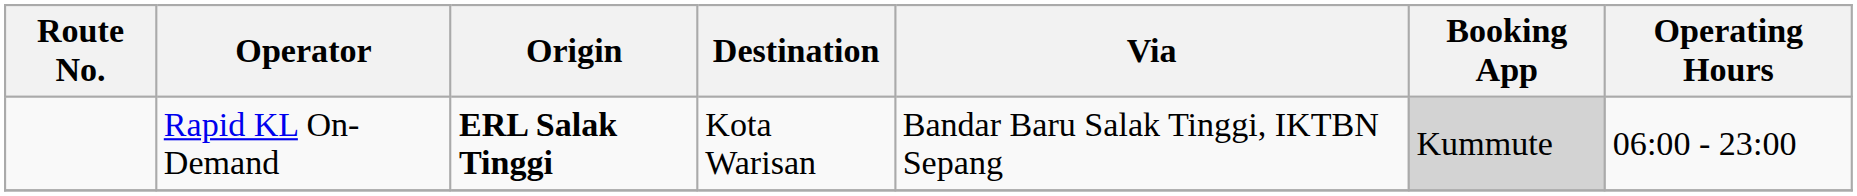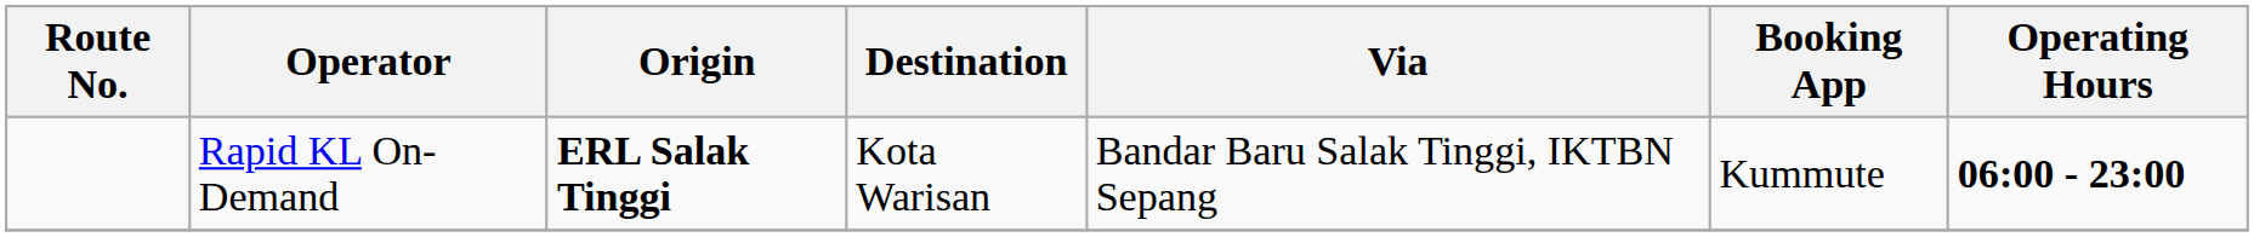Rapid KL On-Demand | Booking App: lightgrey background -> no background
Rapid KL On-Demand | Operating Hours: normal -> bold
